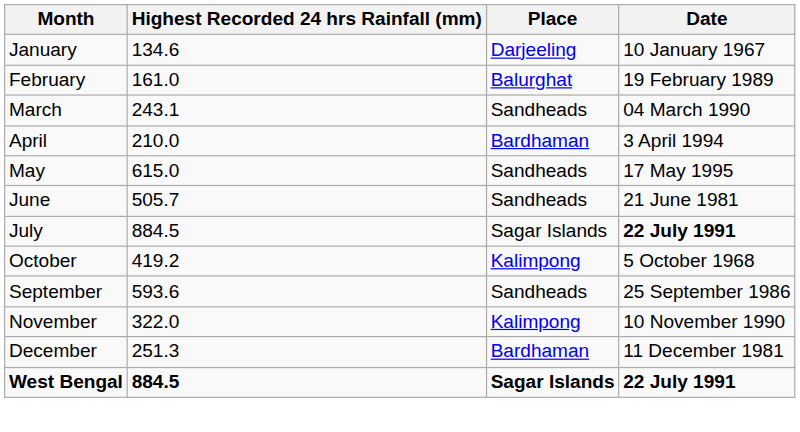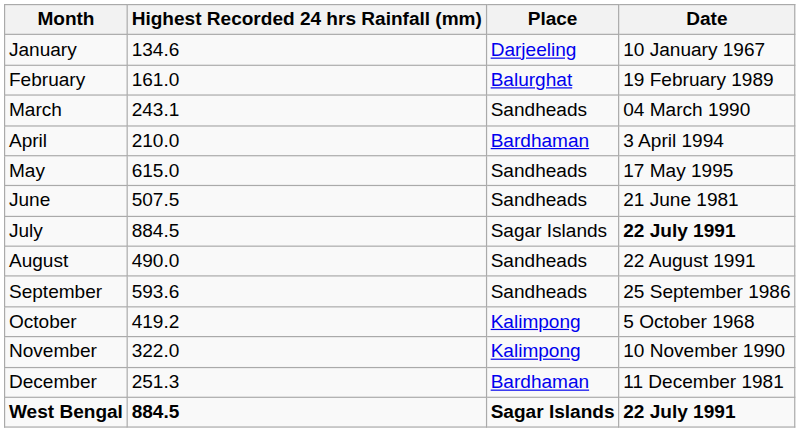June | Highest Recorded 24 hrs Rainfall (mm): 505.7 -> 507.5
+ row: August | 490.0 | Sandheads | 22 August 1991
rows swapped: September <-> October
